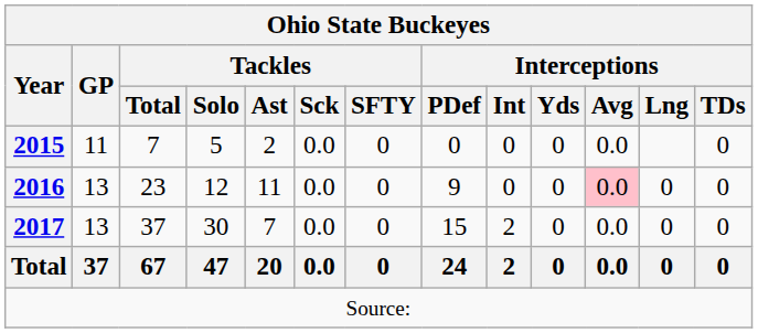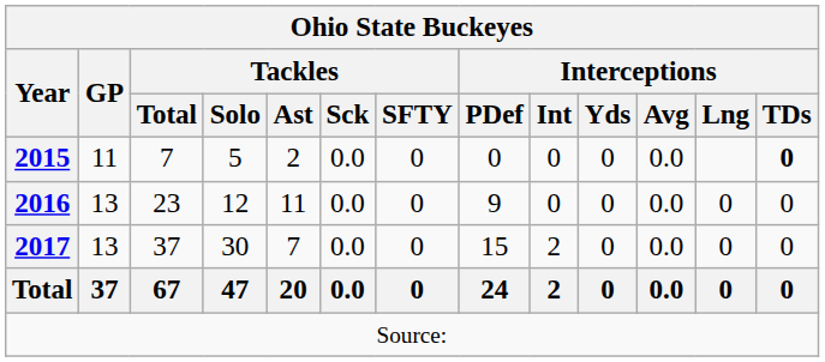2015 | Interceptions / TDs: normal -> bold
2016 | Interceptions / Avg: pink background -> no background
